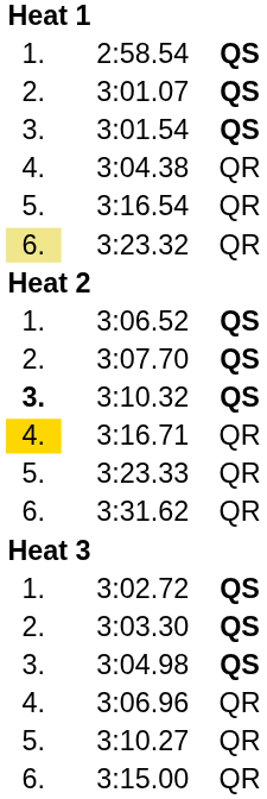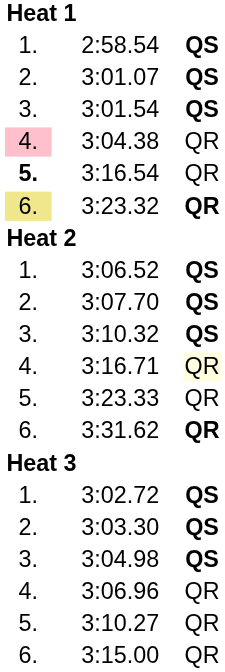3:04.38 | column 1: no background -> pink background
3:16.54 | column 1: normal -> bold
3:23.32 | column 3: normal -> bold
3:10.32 | column 1: bold -> normal
3:16.71 | column 1: gold background -> no background
3:16.71 | column 3: no background -> lightyellow background
3:31.62 | column 3: normal -> bold
